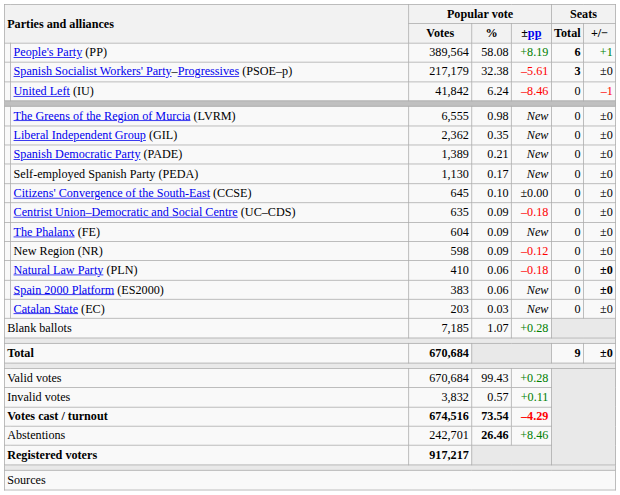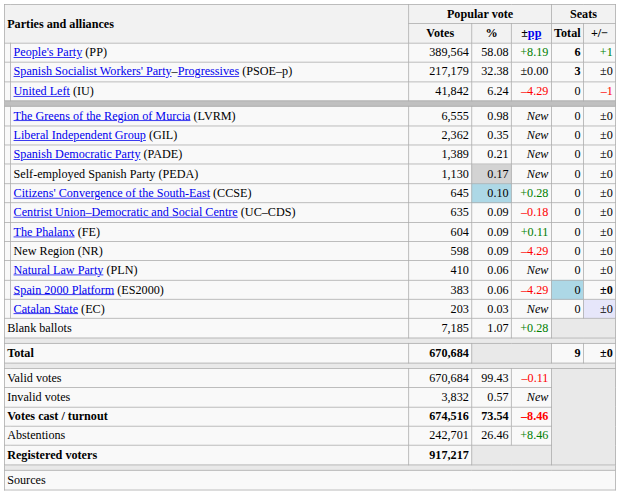Spanish Socialist Workers' Party–Progressives (PSOE–p) | Popular vote / ±pp: –5.61 -> ±0.00
United Left (IU) | Popular vote / ±pp: –8.46 -> –4.29
Self-employed Spanish Party (PEDA) | Popular vote / %: no background -> lightgrey background
Citizens' Convergence of the South-East (CCSE) | Popular vote / %: no background -> lightblue background
Citizens' Convergence of the South-East (CCSE) | Popular vote / ±pp: ±0.00 -> +0.28
The Phalanx (FE) | Popular vote / ±pp: New -> +0.11
New Region (NR) | Popular vote / ±pp: –0.12 -> –4.29
Natural Law Party (PLN) | Popular vote / ±pp: –0.18 -> New
Natural Law Party (PLN) | Seats / +/−: bold -> normal
Spain 2000 Platform (ES2000) | Popular vote / ±pp: New -> –4.29
Spain 2000 Platform (ES2000) | Seats / Total: no background -> lightblue background
Catalan State (EC) | Seats / +/−: no background -> lavender background
Valid votes | Popular vote / ±pp: +0.28 -> –0.11
Invalid votes | Popular vote / ±pp: +0.11 -> New
Votes cast / turnout | Popular vote / ±pp: –4.29 -> –8.46
Abstentions | Popular vote / %: bold -> normal
